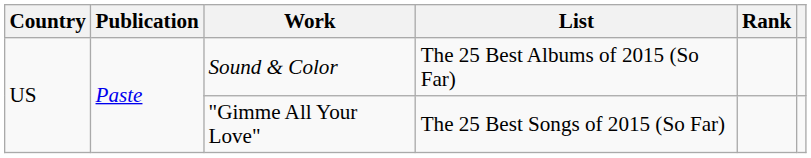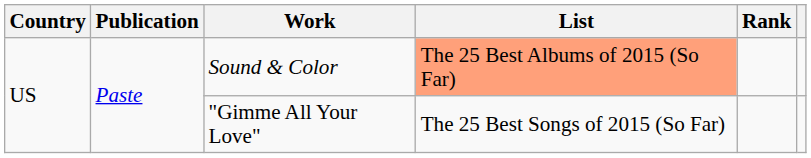Sound & Color | List: no background -> lightsalmon background
